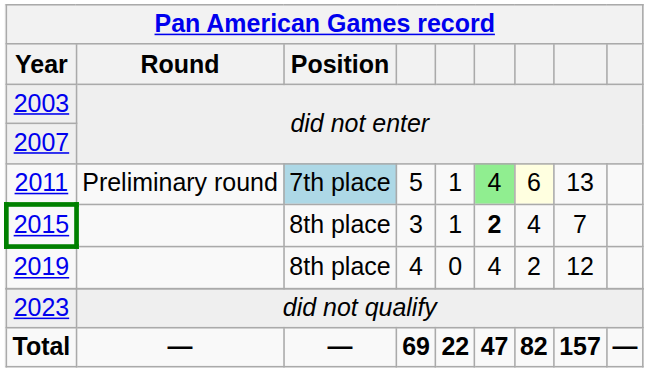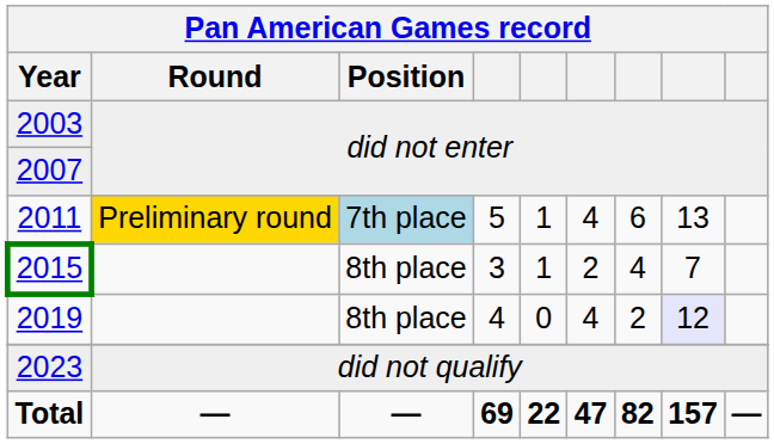2011 | Round: no background -> gold background
2011 | column 6: lightgreen background -> no background
2011 | column 7: lightyellow background -> no background
2015 | column 6: bold -> normal
2019 | column 8: no background -> lavender background
